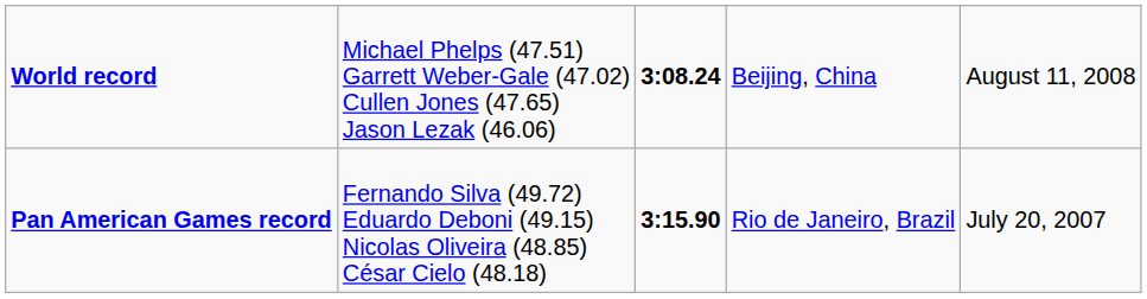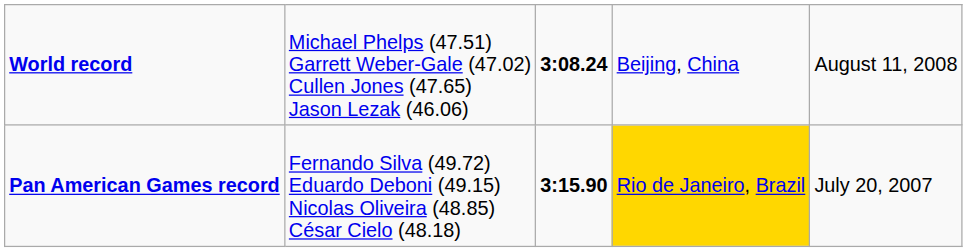Pan American Games record | column 4: no background -> gold background
